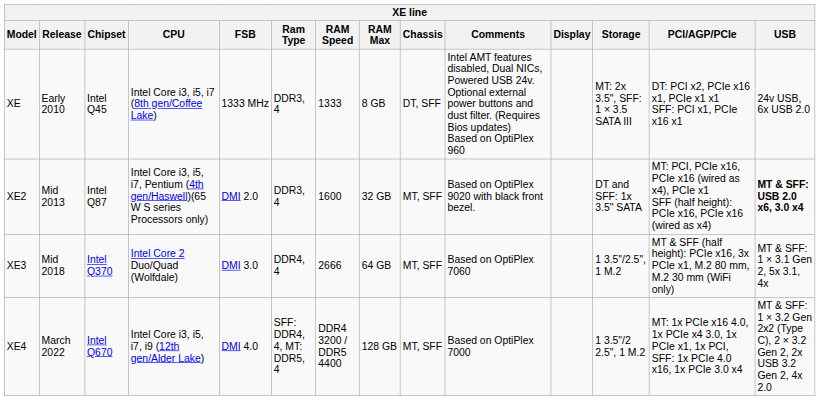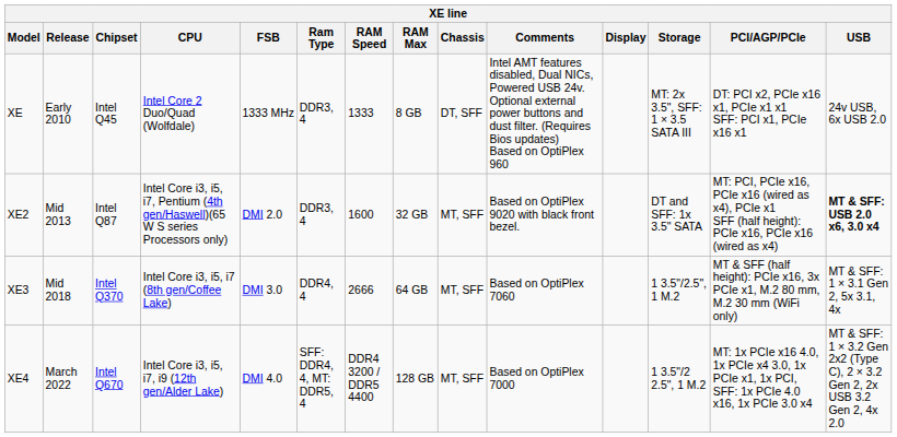XE | CPU: Intel Core i3, i5, i7 (8th gen/Coffee Lake) -> Intel Core 2 Duo/Quad (Wolfdale)
XE3 | CPU: Intel Core 2 Duo/Quad (Wolfdale) -> Intel Core i3, i5, i7 (8th gen/Coffee Lake)
